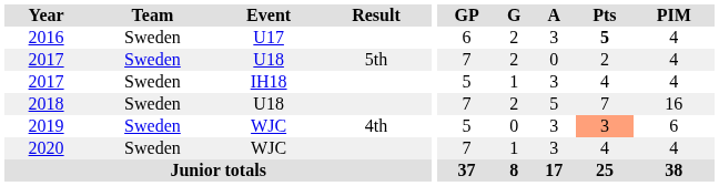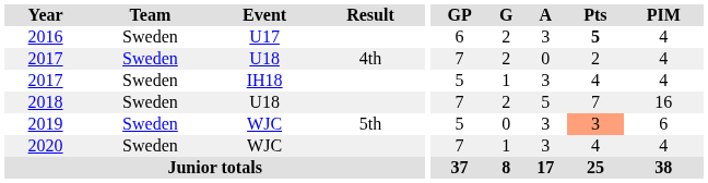2017 / U18 | Result: 5th -> 4th
2019 | Result: 4th -> 5th
